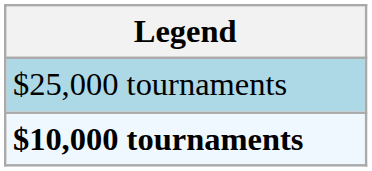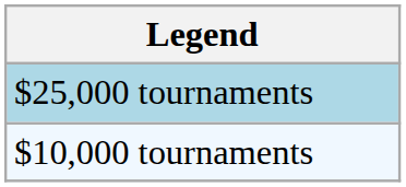row 3 | column 1: bold -> normal
